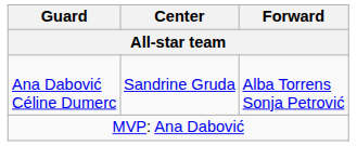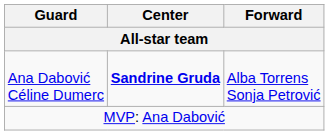Ana Dabović Céline Dumerc | Center: normal -> bold
